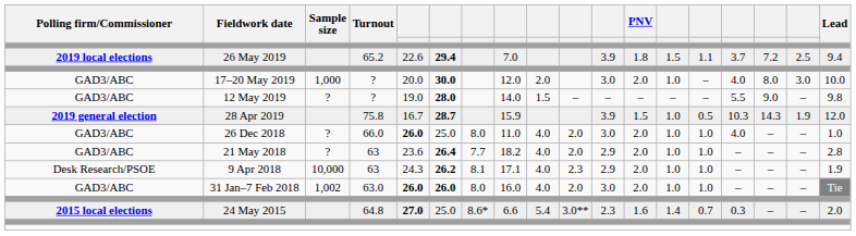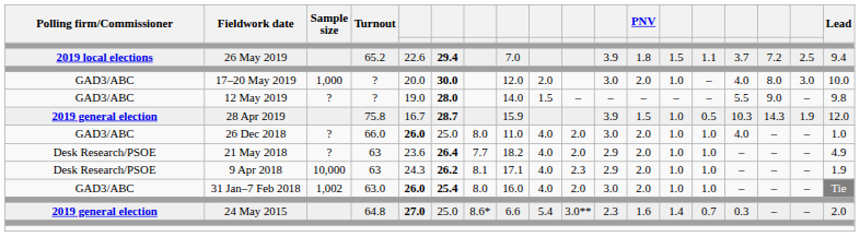21 May 2018 | Polling firm/Commissioner: GAD3/ABC -> Desk Research/PSOE
21 May 2018 | Lead: 2.8 -> 4.9
31 Jan–7 Feb 2018 | column 6: 26.0 -> 25.4
24 May 2015 | Polling firm/Commissioner: 2015 local elections -> 2019 general election
